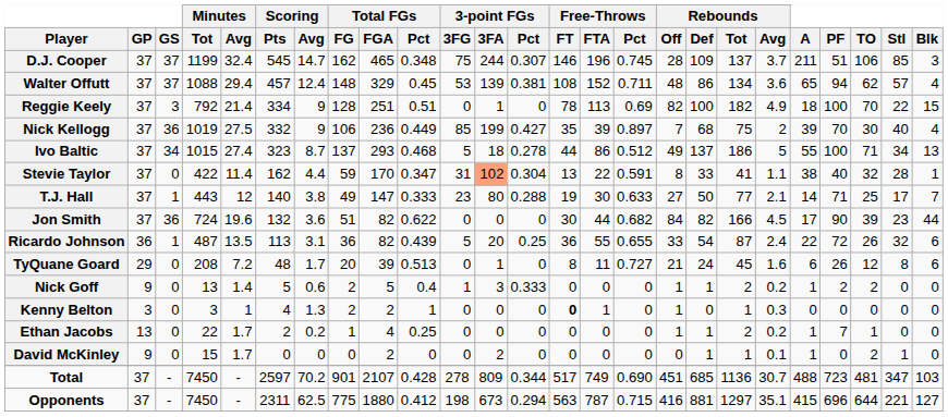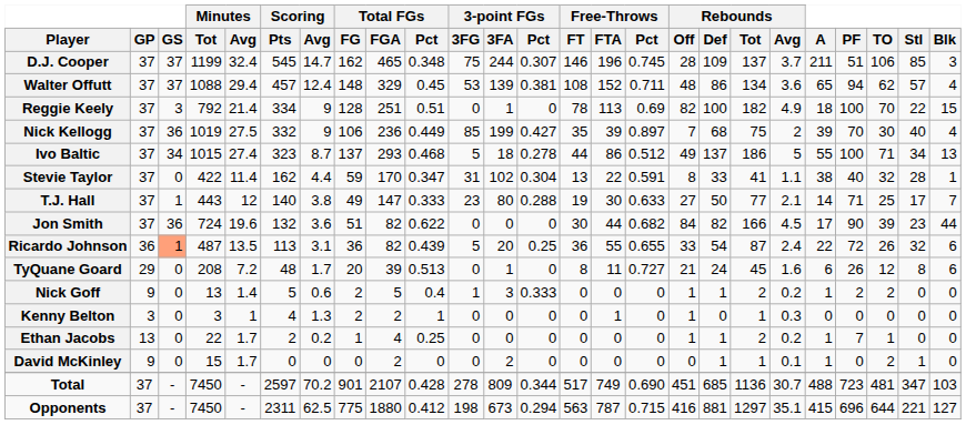Stevie Taylor | 3-point FGs / 3FA: lightsalmon background -> no background
Ricardo Johnson | GS: no background -> lightsalmon background
Kenny Belton | Free-Throws / FT: bold -> normal
